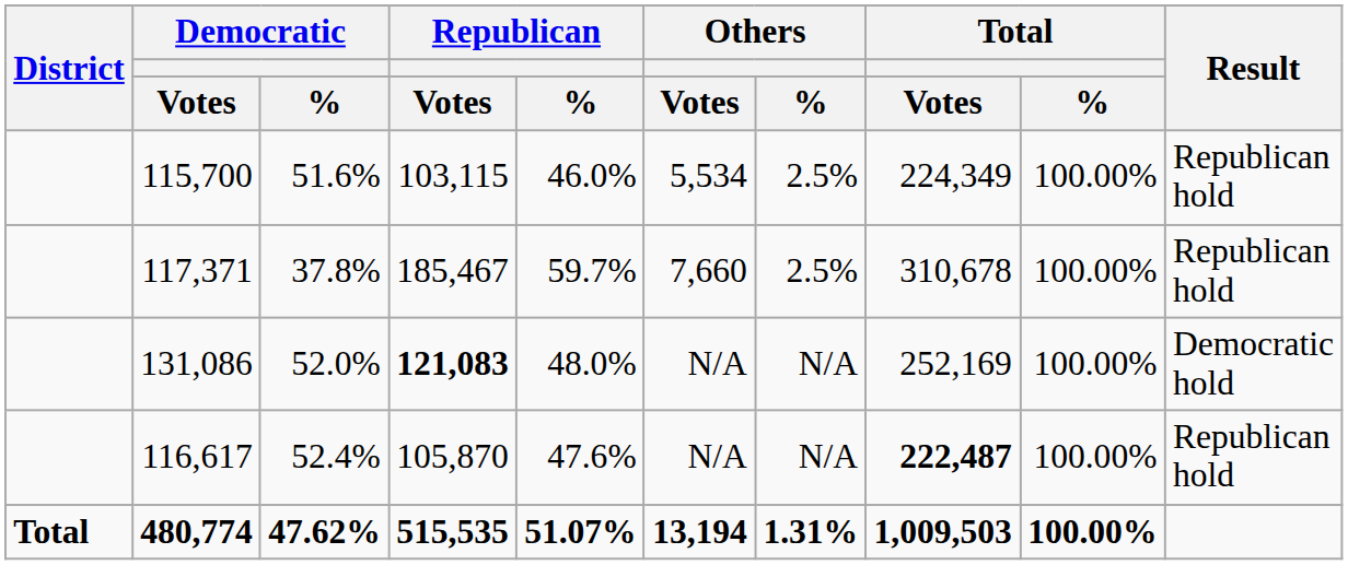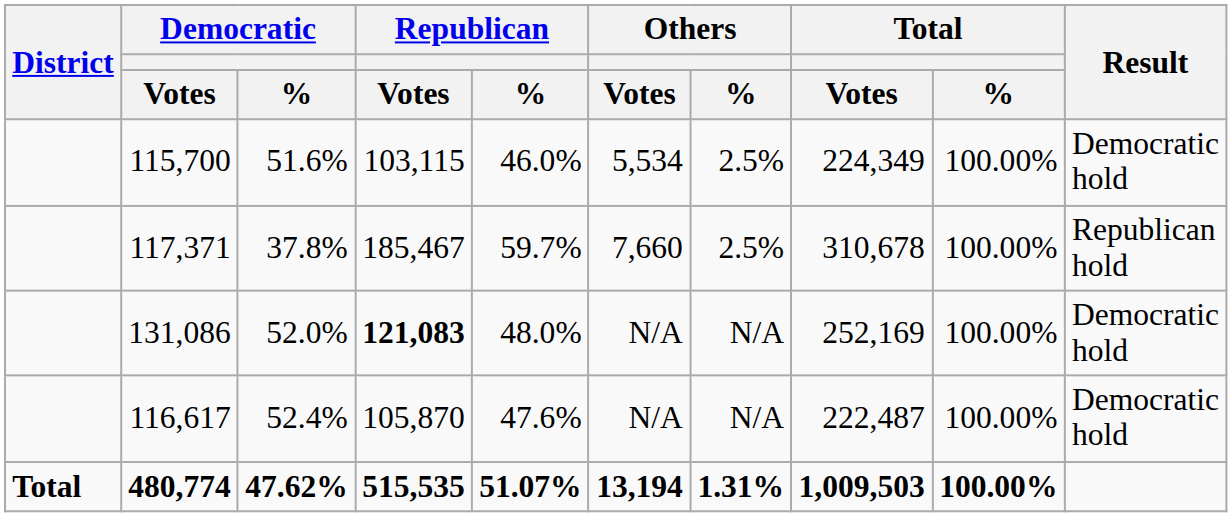115,700 | Result: Republican hold -> Democratic hold
116,617 | Total / Votes: bold -> normal
116,617 | Result: Republican hold -> Democratic hold
